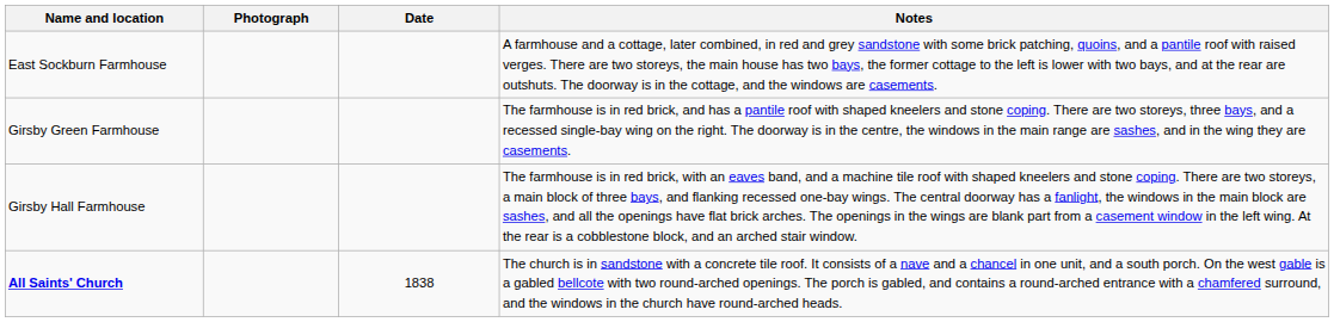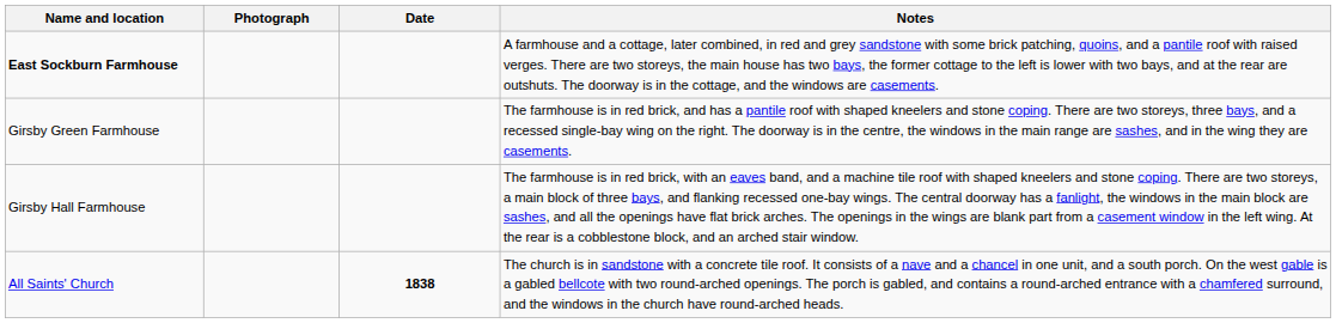East Sockburn Farmhouse | Name and location: normal -> bold
All Saints' Church | Name and location: bold -> normal
All Saints' Church | Date: normal -> bold
